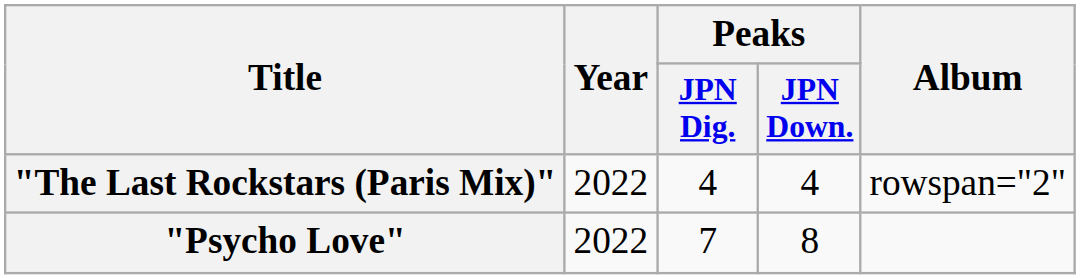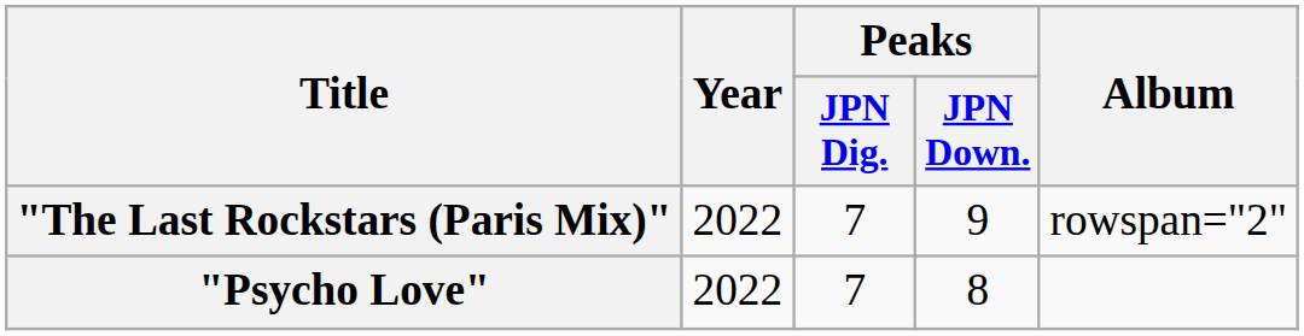"The Last Rockstars (Paris Mix)" | Peaks / JPN Dig.: 4 -> 7
"The Last Rockstars (Paris Mix)" | Peaks / JPN Down.: 4 -> 9
